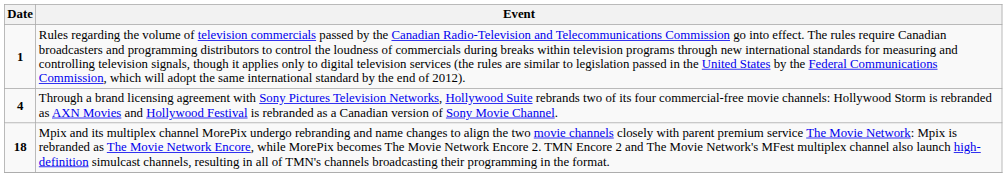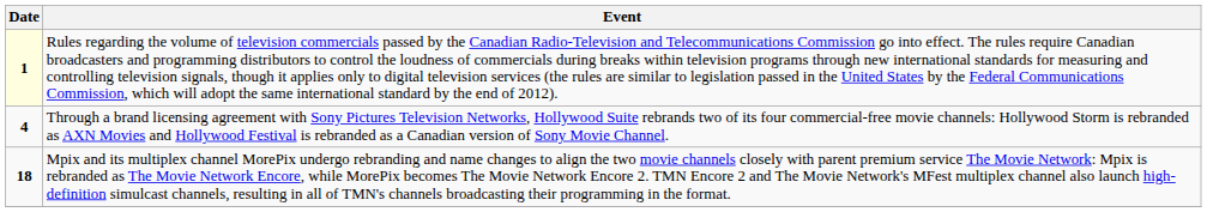row 2 | Date: no background -> lightyellow background
